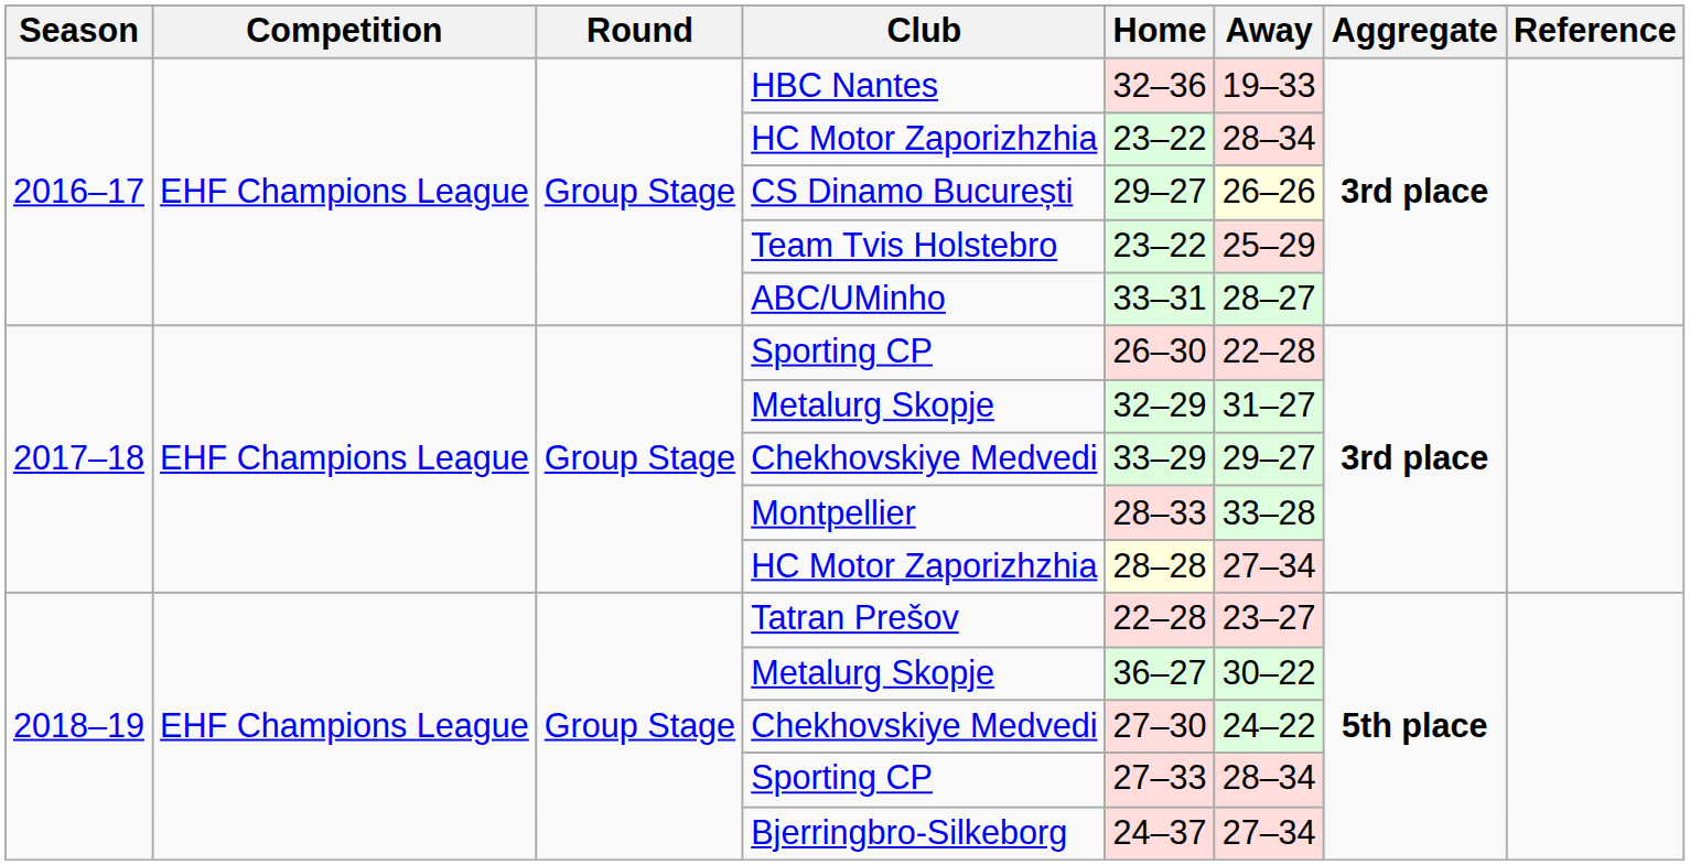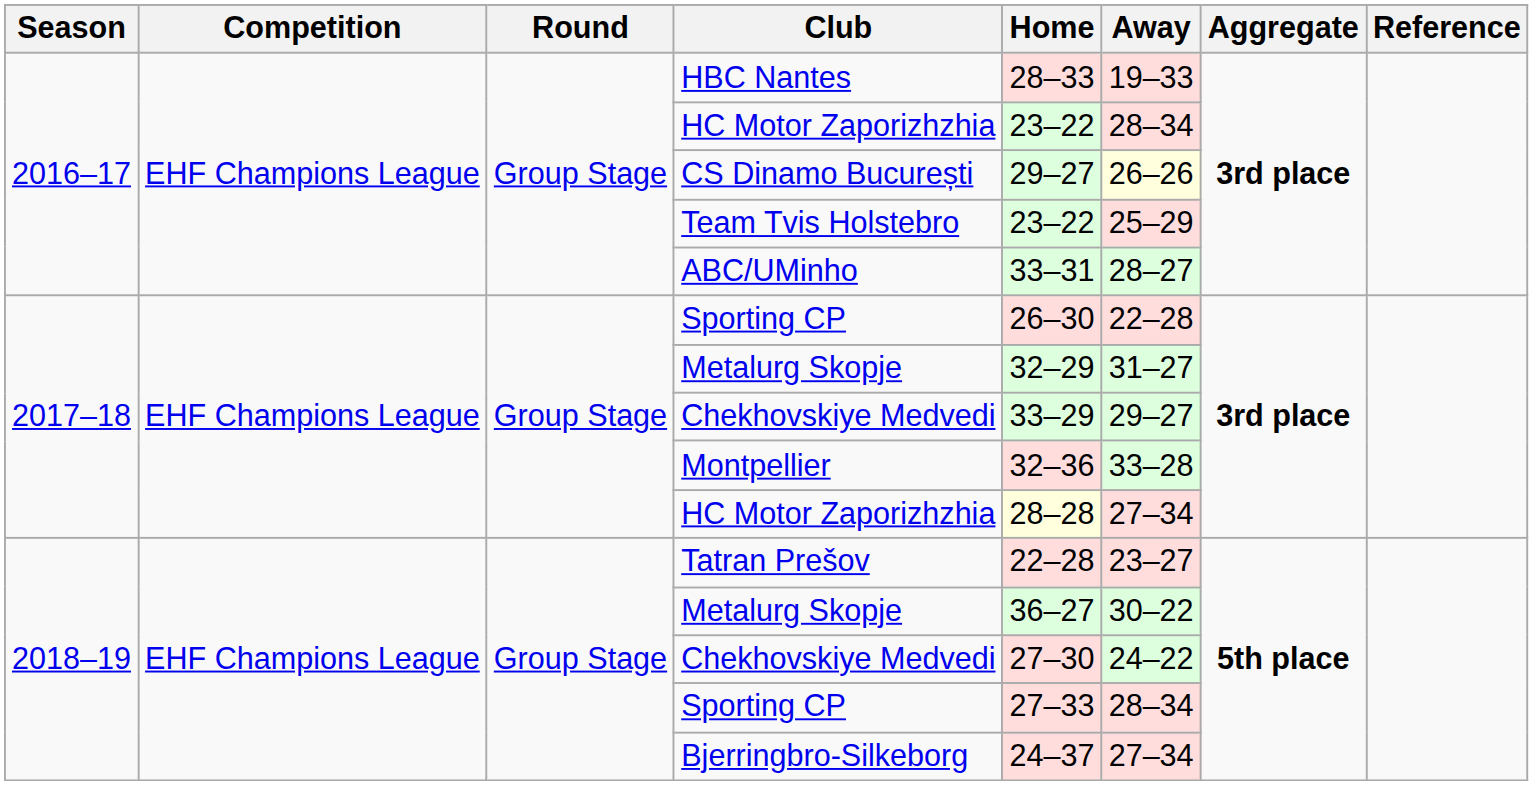HBC Nantes | Home: 32–36 -> 28–33
Montpellier | Home: 28–33 -> 32–36
